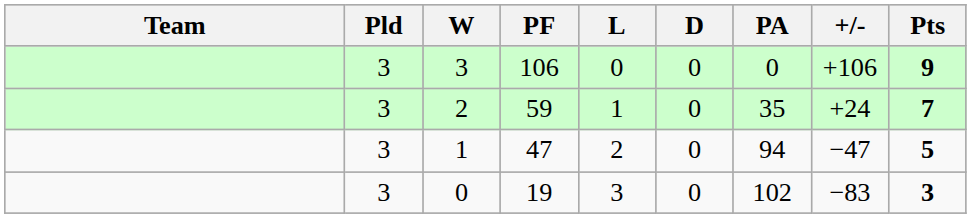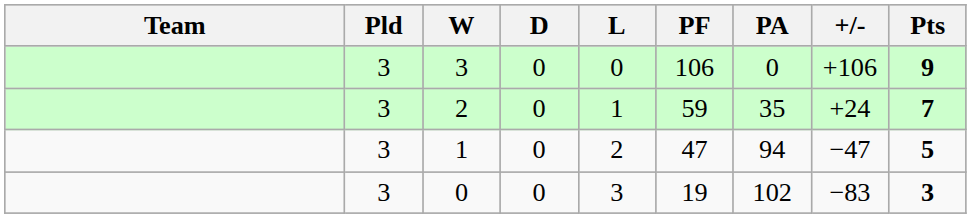columns swapped: D <-> PF
